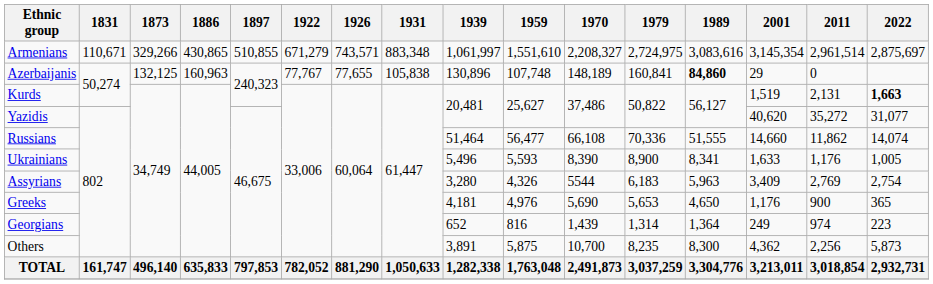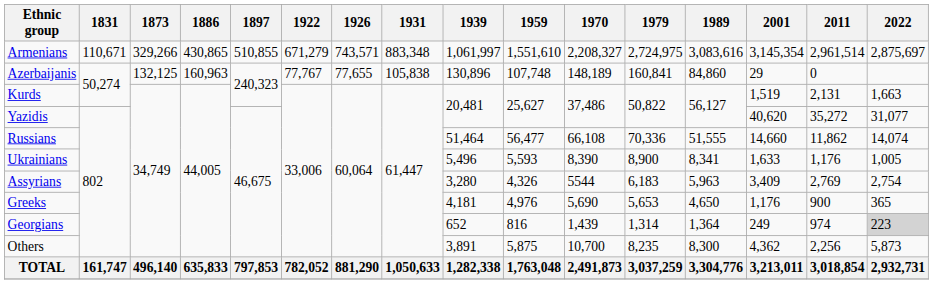Azerbaijanis | 1989: bold -> normal
Kurds | 2022: bold -> normal
Georgians | 2022: no background -> lightgrey background
